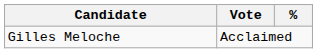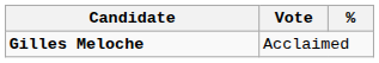Gilles Meloche | Candidate: normal -> bold
